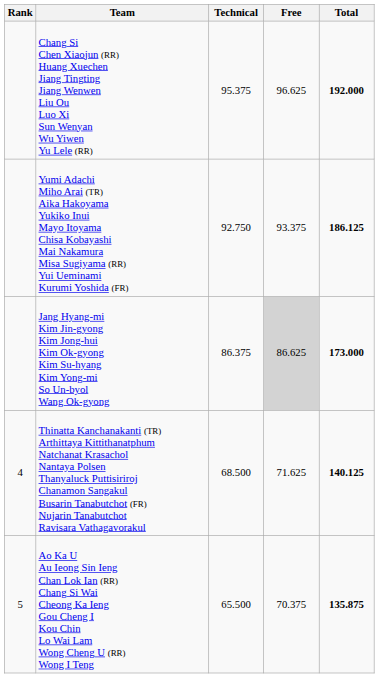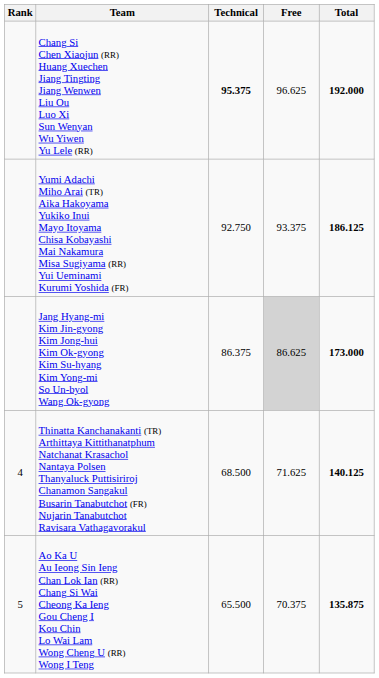row 2 | Technical: normal -> bold
